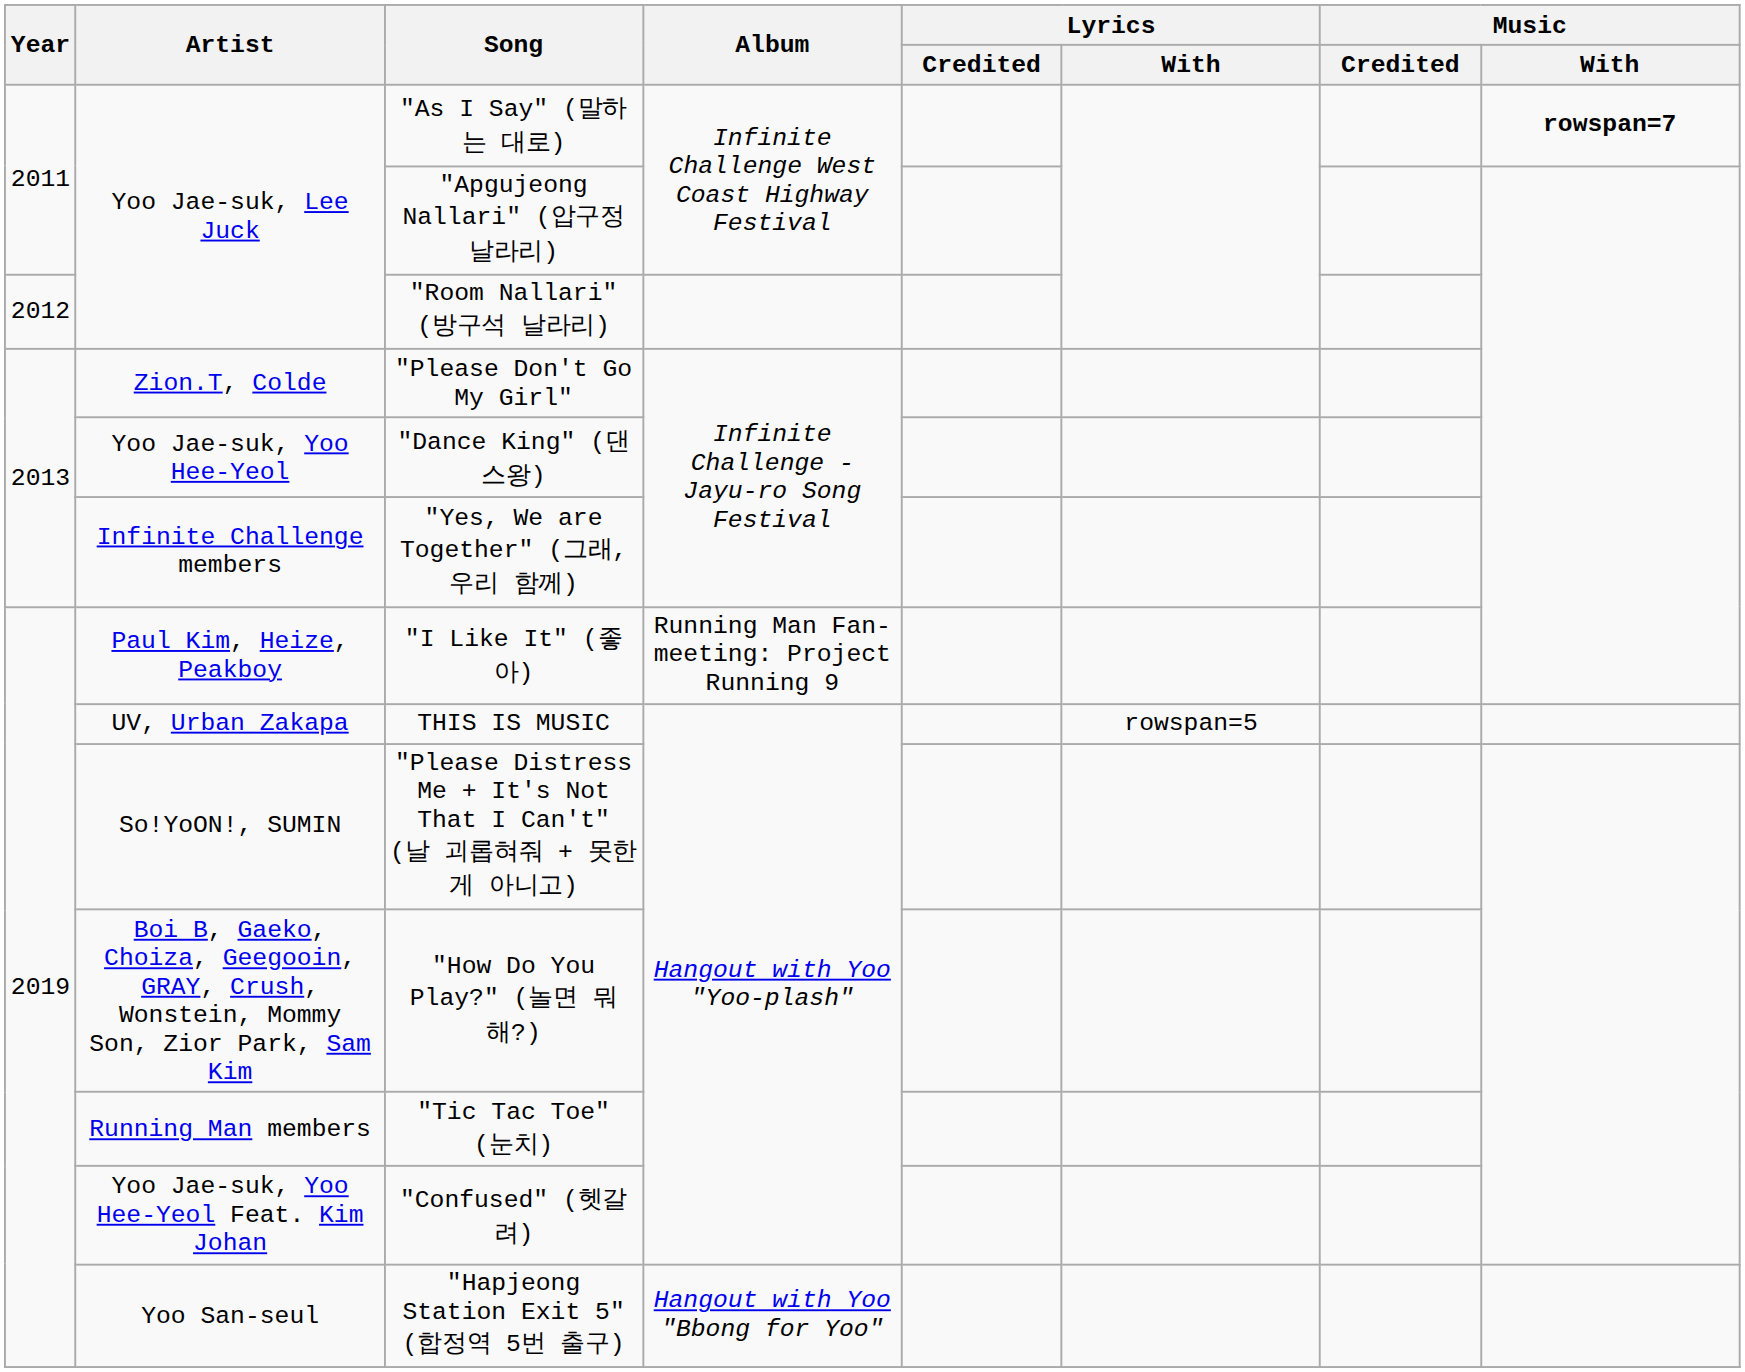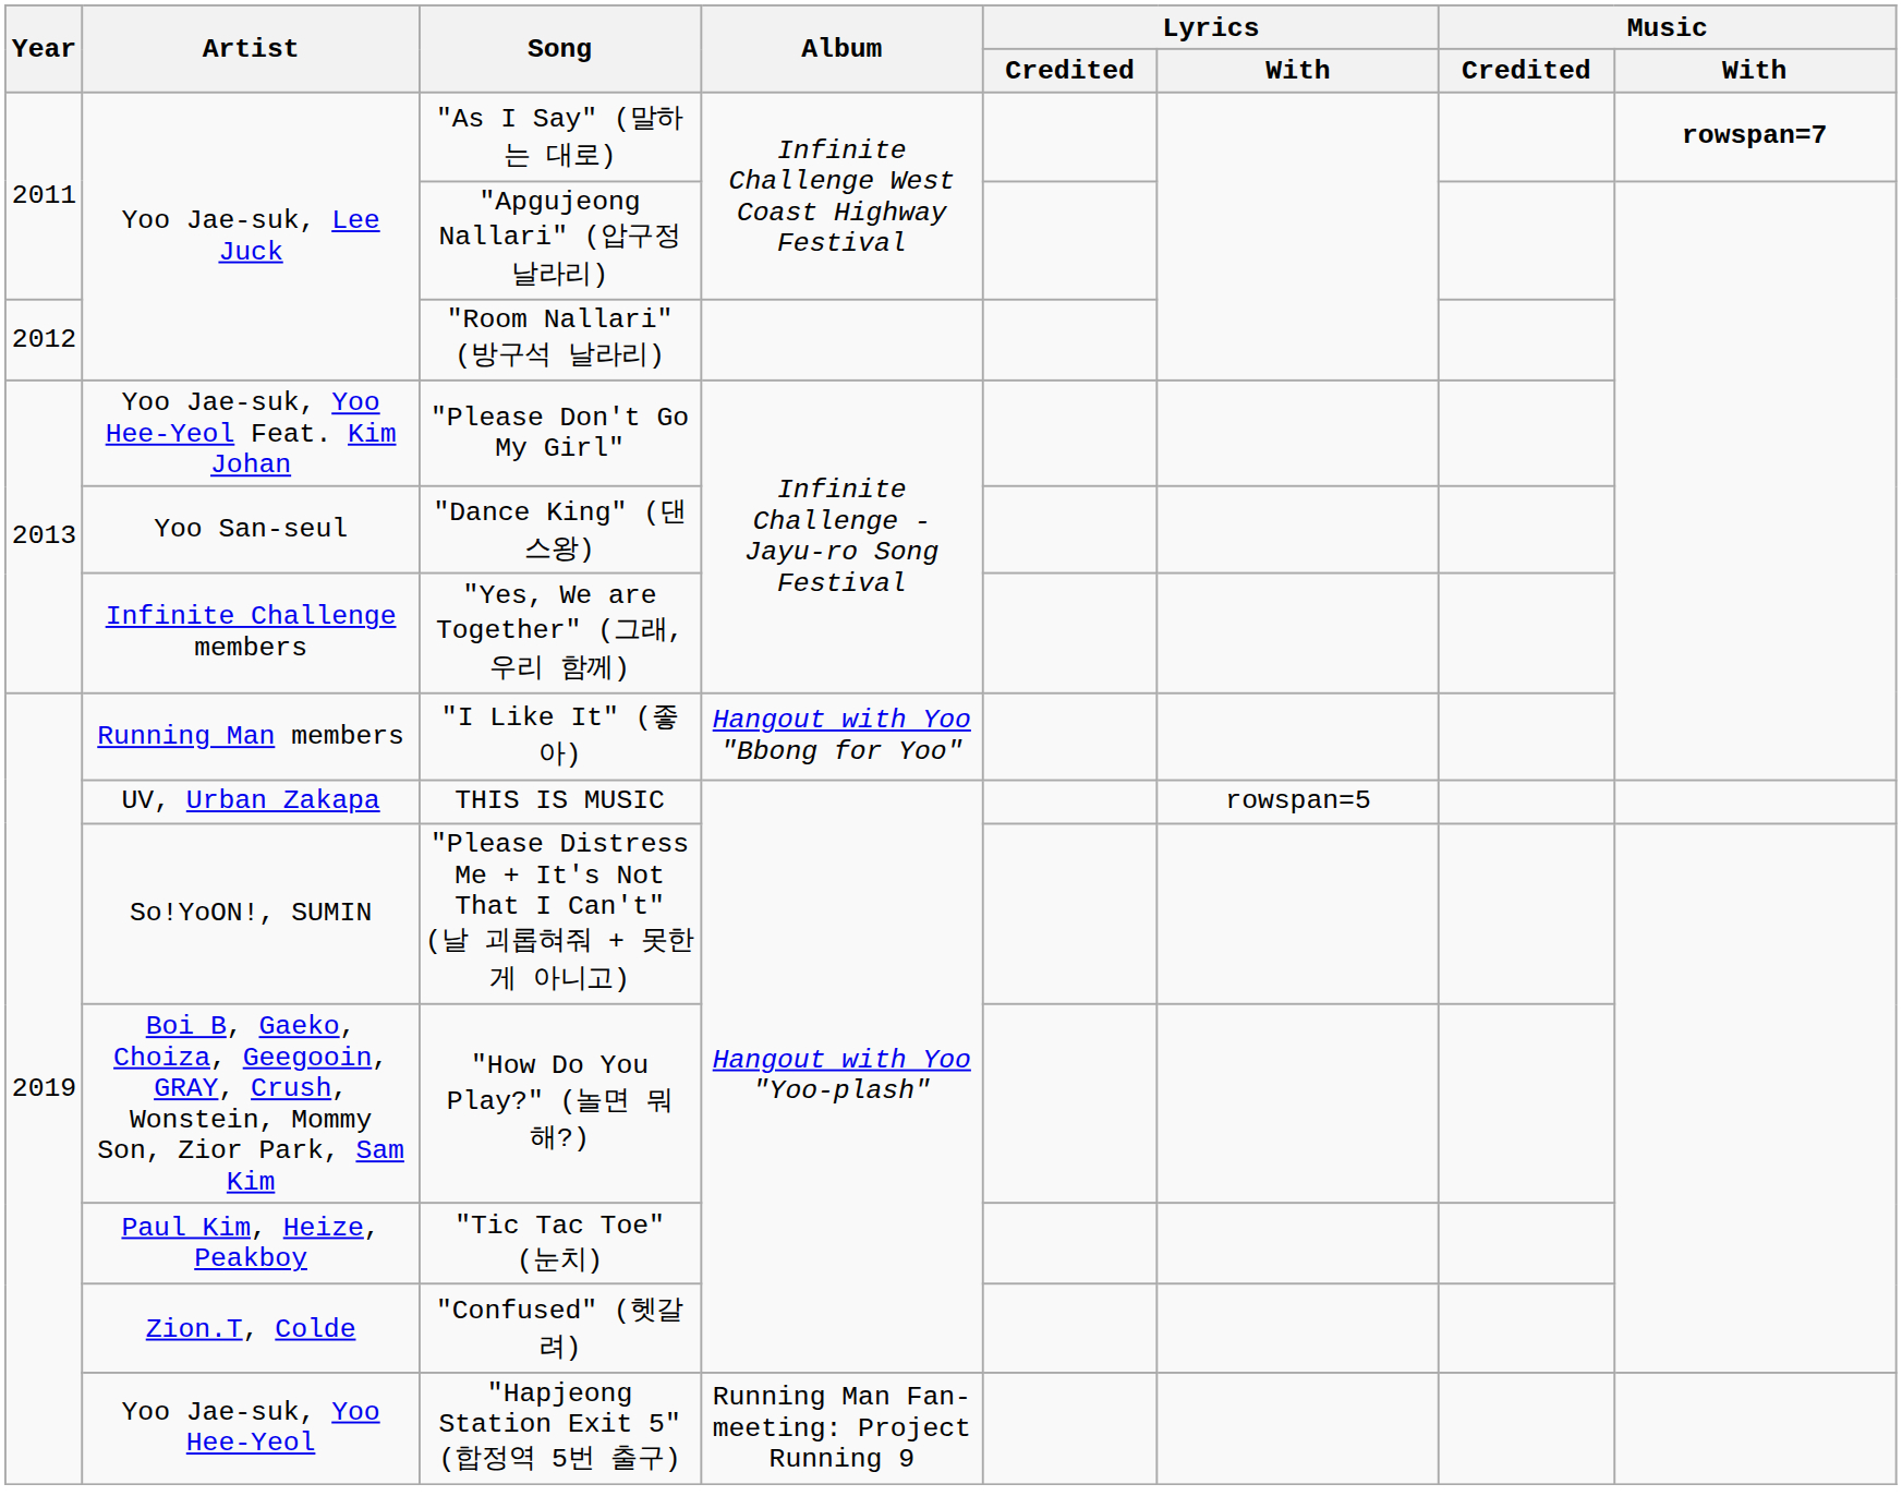"Please Don't Go My Girl" | Artist: Zion.T, Colde -> Yoo Jae-suk, Yoo Hee-Yeol Feat. Kim Johan
"Dance King" (댄스왕) | Artist: Yoo Jae-suk, Yoo Hee-Yeol -> Yoo San-seul
"I Like It" (좋아) | Artist: Paul Kim, Heize, Peakboy -> Running Man members
"I Like It" (좋아) | Album: Running Man Fan-meeting: Project Running 9 -> Hangout with Yoo "Bbong for Yoo"
"Tic Tac Toe" (눈치) | Artist: Running Man members -> Paul Kim, Heize, Peakboy
"Confused" (헷갈려) | Artist: Yoo Jae-suk, Yoo Hee-Yeol Feat. Kim Johan -> Zion.T, Colde
"Hapjeong Station Exit 5" (합정역 5번 출구) | Artist: Yoo San-seul -> Yoo Jae-suk, Yoo Hee-Yeol
"Hapjeong Station Exit 5" (합정역 5번 출구) | Album: Hangout with Yoo "Bbong for Yoo" -> Running Man Fan-meeting: Project Running 9
